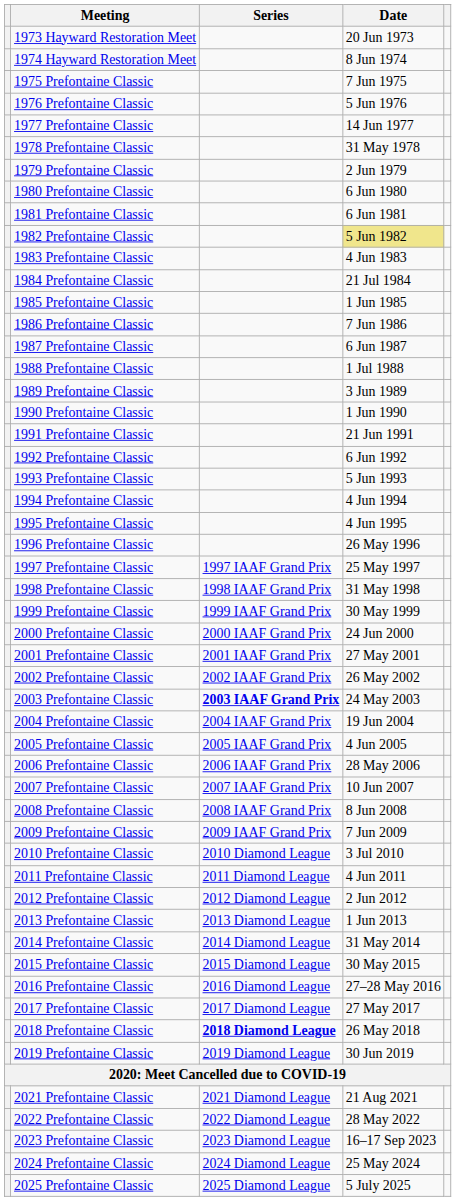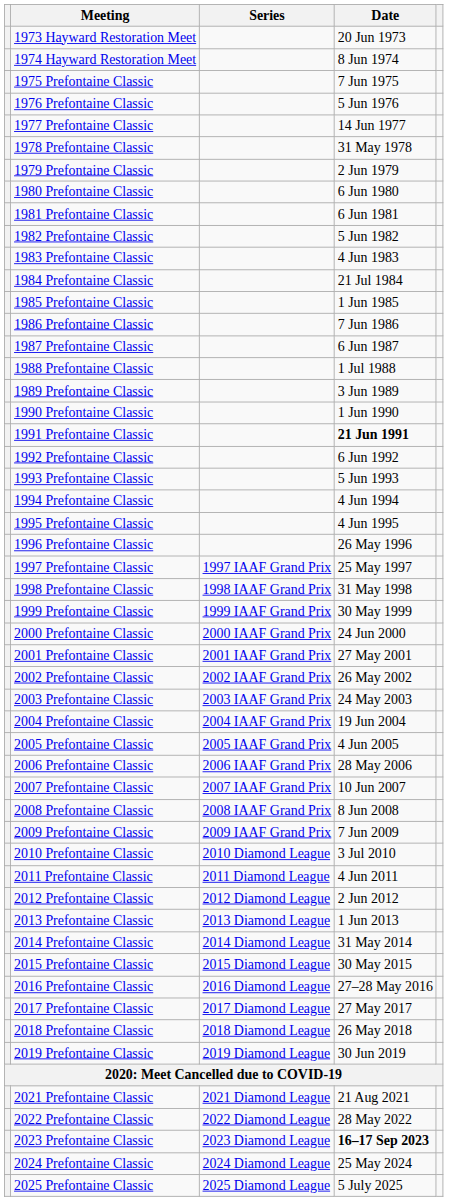1982 Prefontaine Classic | Date: khaki background -> no background
1991 Prefontaine Classic | Date: normal -> bold
2003 Prefontaine Classic | Series: bold -> normal
2018 Prefontaine Classic | Series: bold -> normal
2023 Prefontaine Classic | Date: normal -> bold
